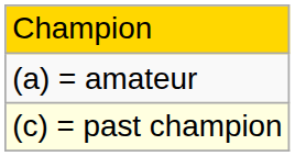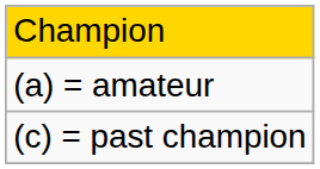row 3 | column 1: lightyellow background -> no background
